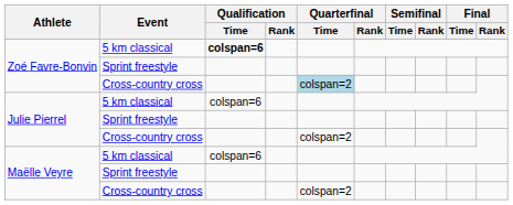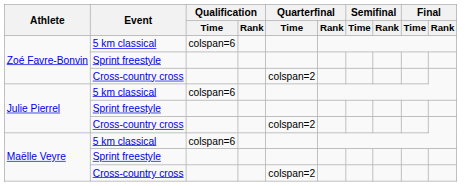Zoé Favre-Bonvin / 5 km classical | Qualification / Time: bold -> normal
Zoé Favre-Bonvin / Cross-country cross | Quarterfinal / Time: lightblue background -> no background
